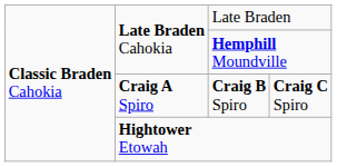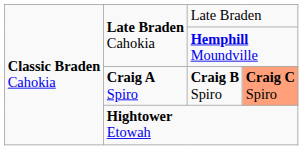Craig A Spiro | column 4: no background -> lightsalmon background
